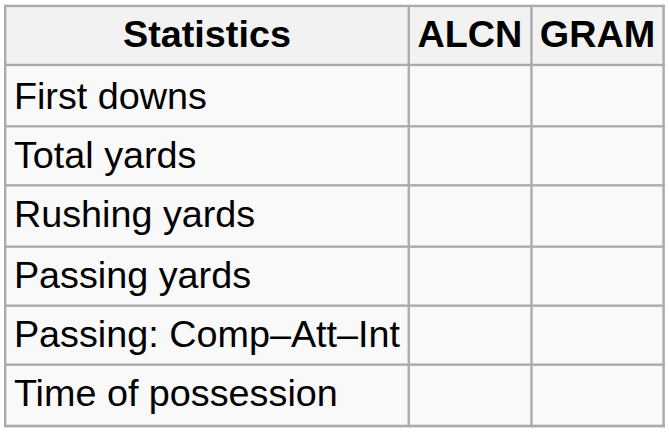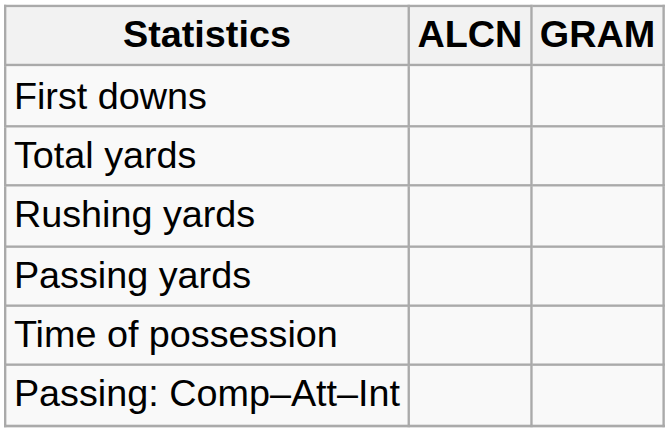rows swapped: Passing: Comp–Att–Int <-> Time of possession
